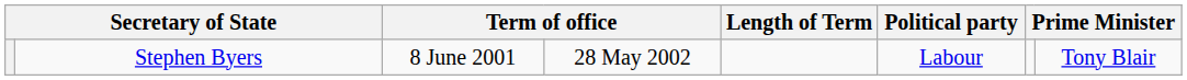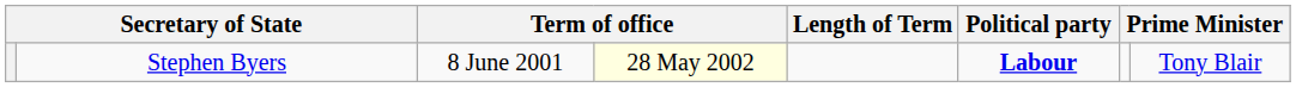Stephen Byers | column 4: no background -> lightyellow background
Stephen Byers | Political party: normal -> bold
